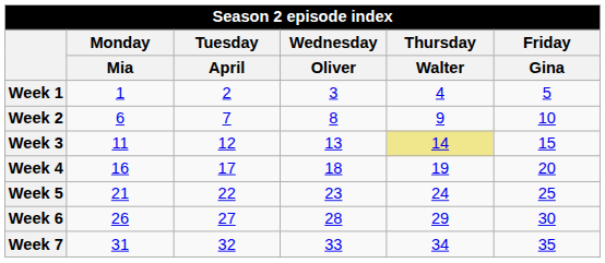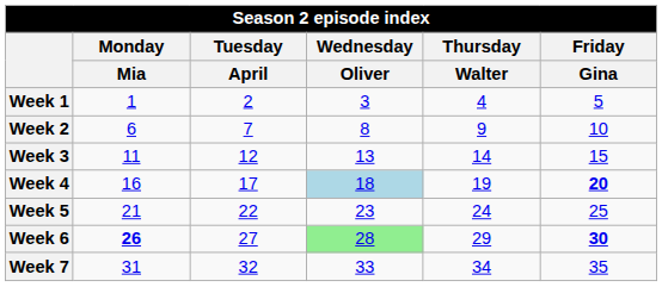Week 3 | Thursday / Walter: khaki background -> no background
Week 4 | Wednesday / Oliver: no background -> lightblue background
Week 4 | Friday / Gina: normal -> bold
Week 6 | Monday / Mia: normal -> bold
Week 6 | Wednesday / Oliver: no background -> lightgreen background
Week 6 | Friday / Gina: normal -> bold
